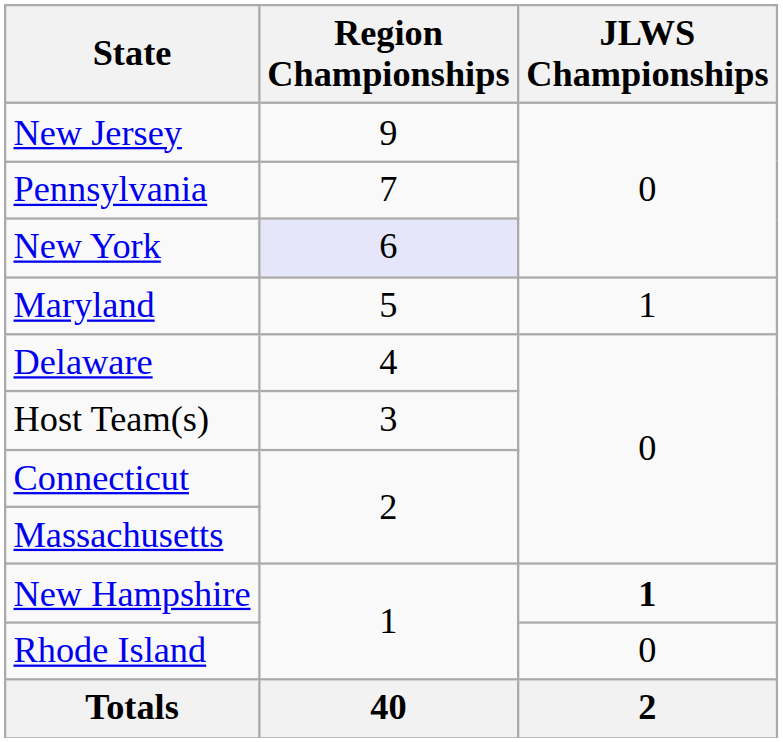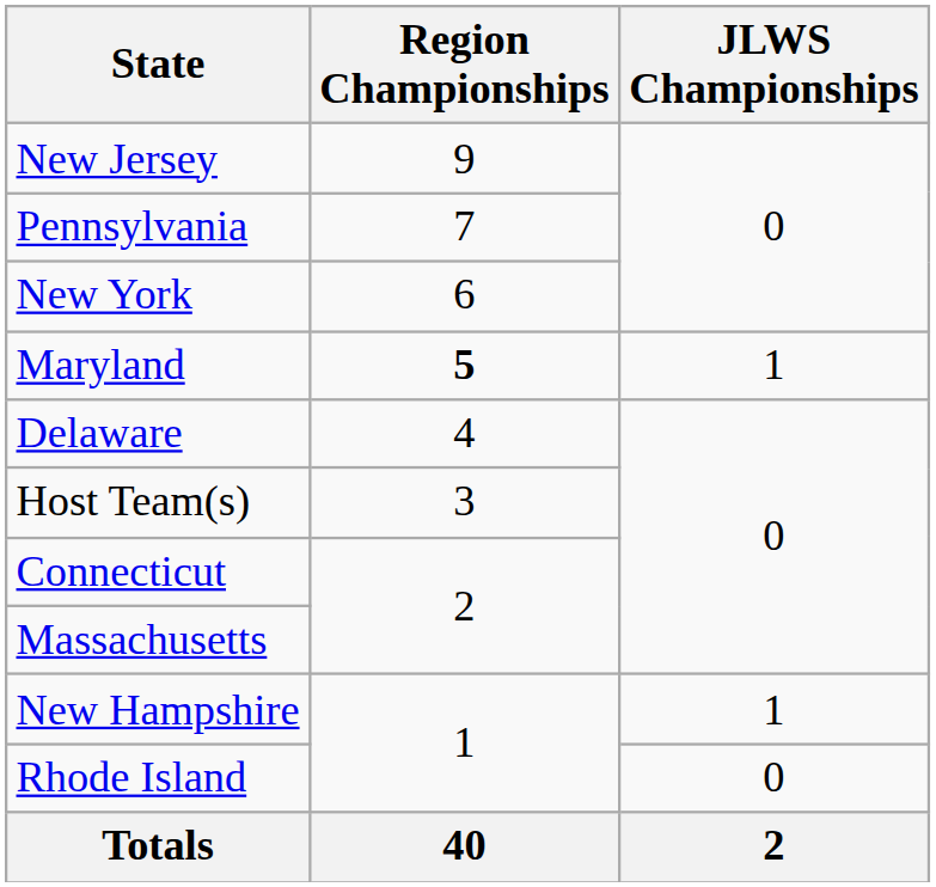New York | Region Championships: lavender background -> no background
Maryland | Region Championships: normal -> bold
New Hampshire | JLWS Championships: bold -> normal
